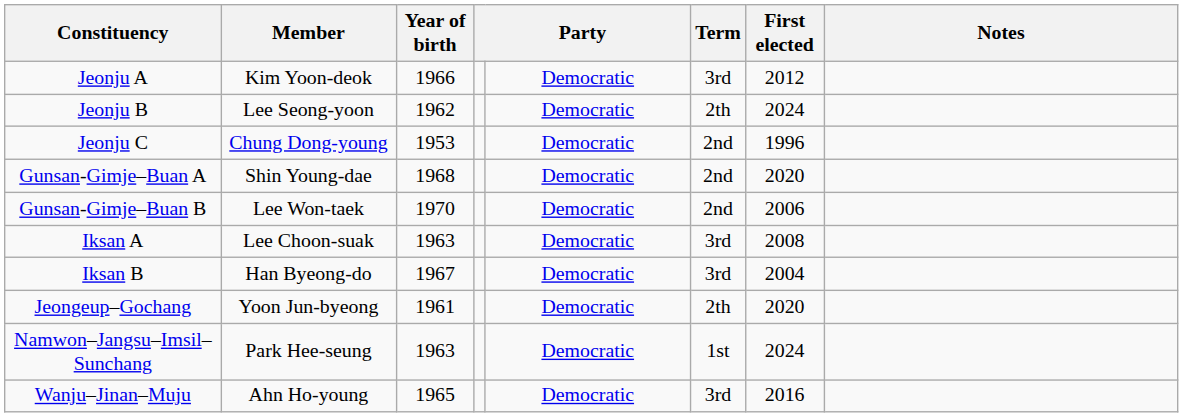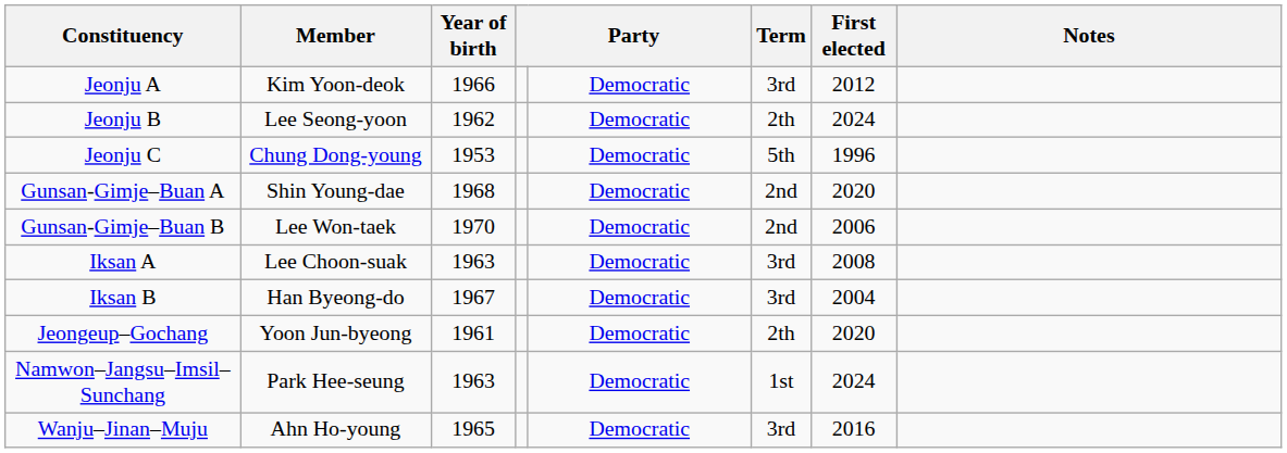Jeonju C | Term: 2nd -> 5th
